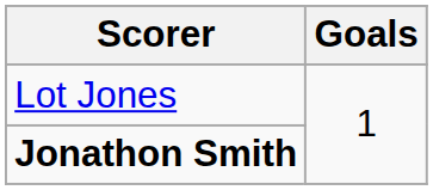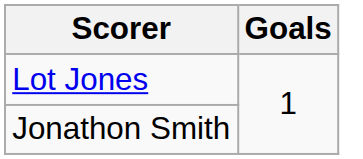Jonathon Smith | Scorer: bold -> normal
